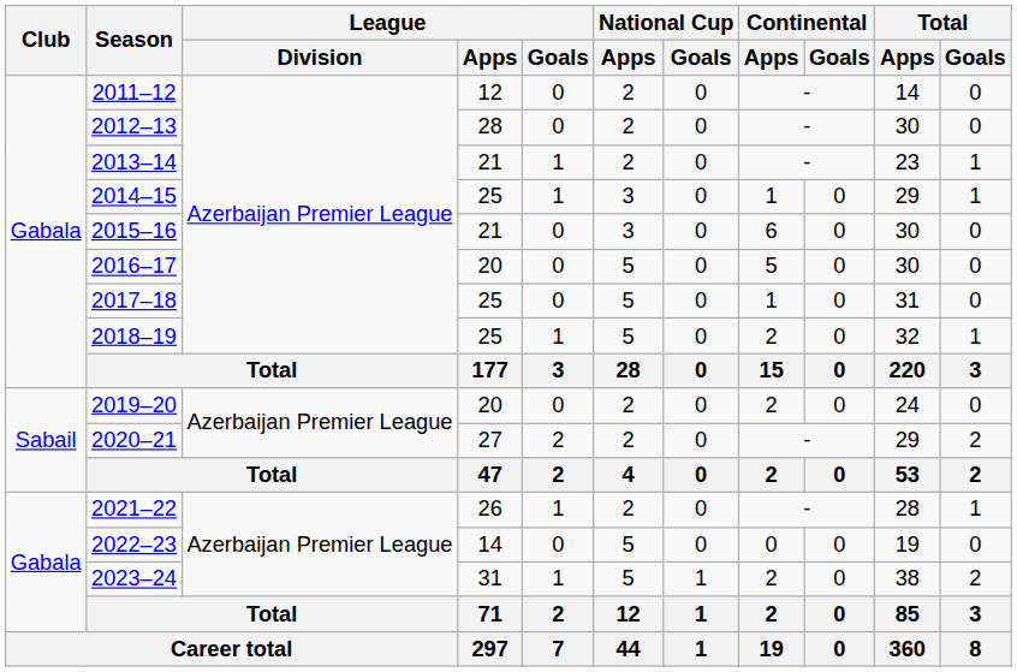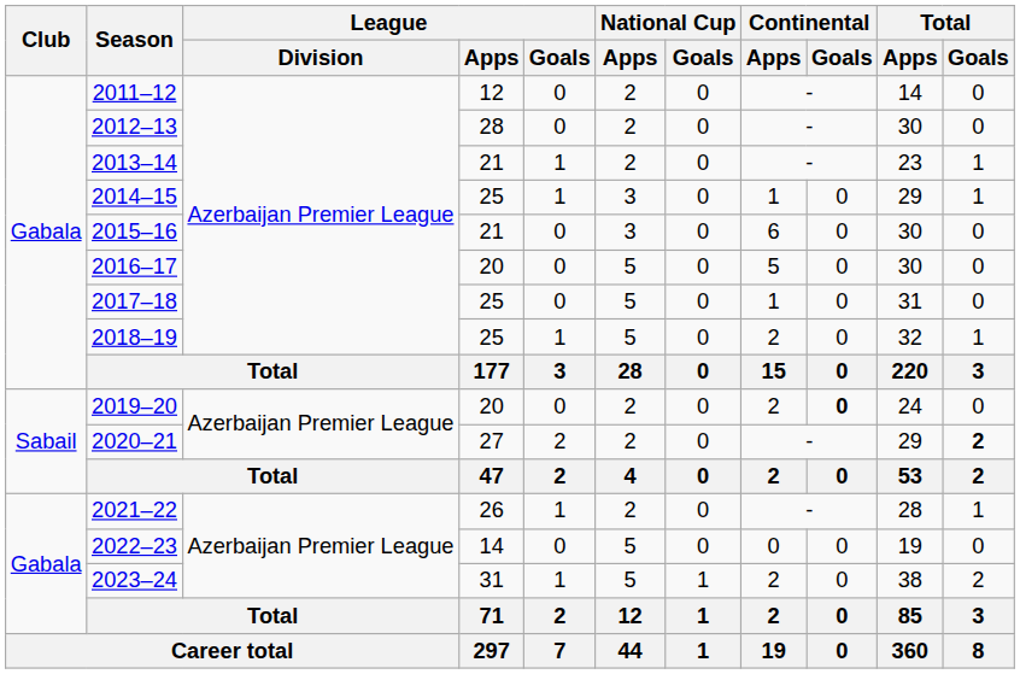2019–20 | Continental / Goals: normal -> bold
2020–21 | Total / Goals: normal -> bold
